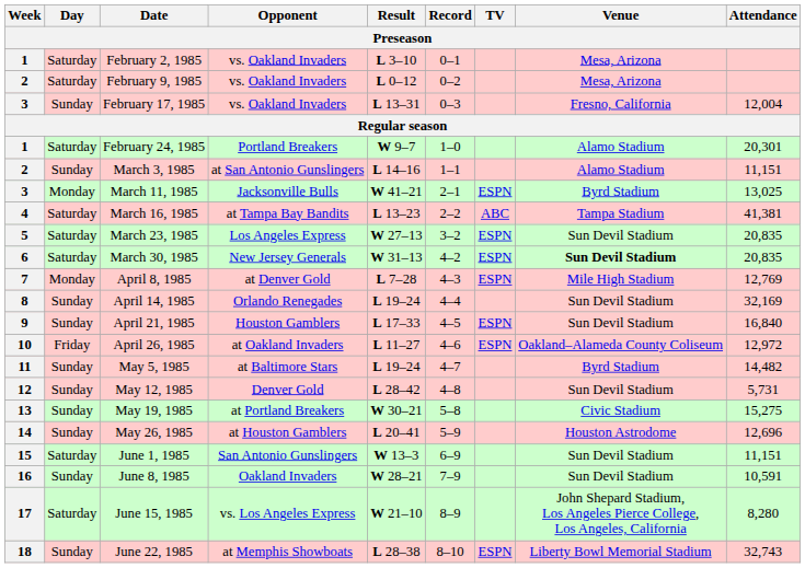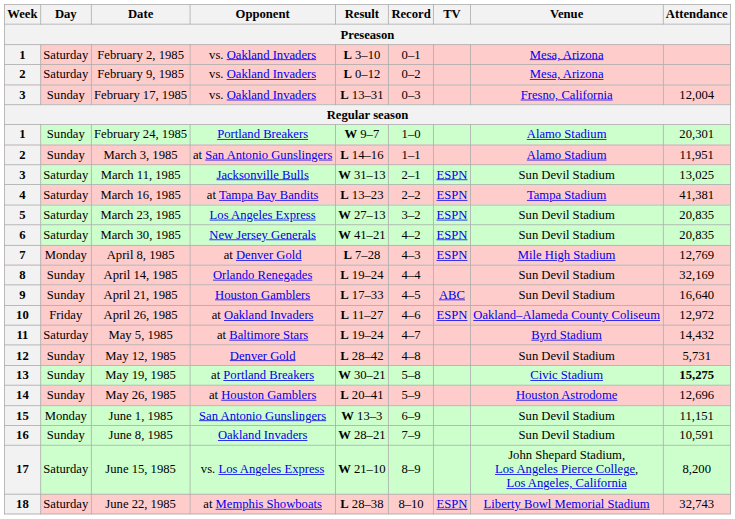February 24, 1985 | Day: Saturday -> Sunday
March 3, 1985 | Attendance: 11,151 -> 11,951
March 11, 1985 | Day: Monday -> Saturday
March 11, 1985 | Result: W 41–21 -> W 31–13
March 11, 1985 | Venue: Byrd Stadium -> Sun Devil Stadium
March 16, 1985 | TV: ABC -> ESPN
March 30, 1985 | Result: W 31–13 -> W 41–21
March 30, 1985 | Venue: bold -> normal
April 21, 1985 | TV: ESPN -> ABC
April 21, 1985 | Attendance: 16,840 -> 16,640
May 5, 1985 | Day: Sunday -> Saturday
May 5, 1985 | Attendance: 14,482 -> 14,432
May 19, 1985 | Attendance: normal -> bold
June 1, 1985 | Day: Saturday -> Monday
June 15, 1985 | Attendance: 8,280 -> 8,200
June 22, 1985 | Day: Sunday -> Saturday
